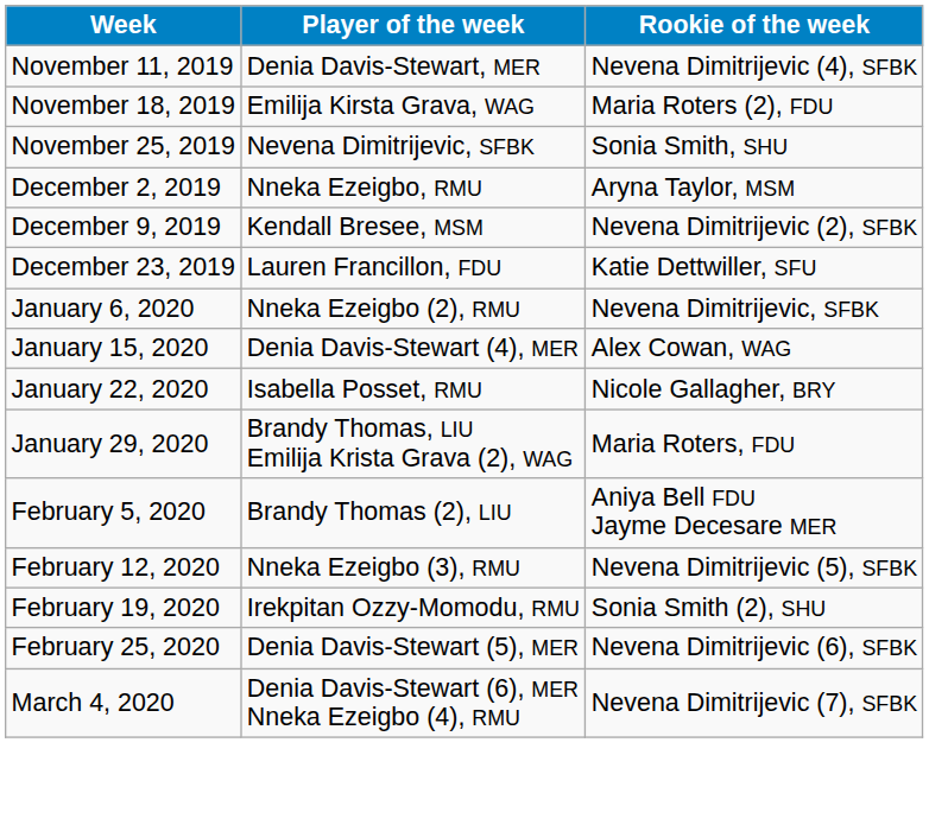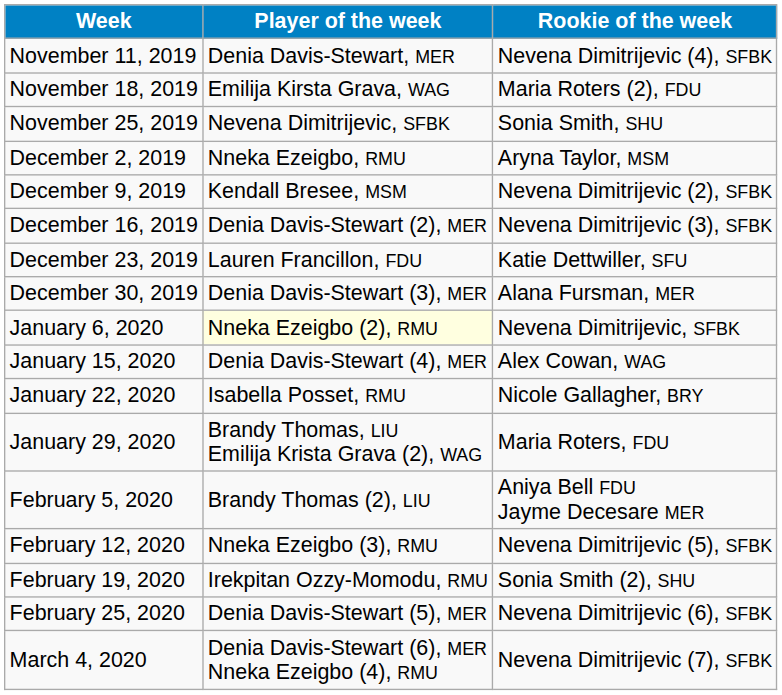+ row: December 16, 2019 | Denia Davis-Stewart (2), MER | Nevena Dimitrijevic (3), SFBK
+ row: December 30, 2019 | Denia Davis-Stewart (3), MER | Alana Fursman, MER
January 6, 2020 | Player of the week: no background -> lightyellow background
